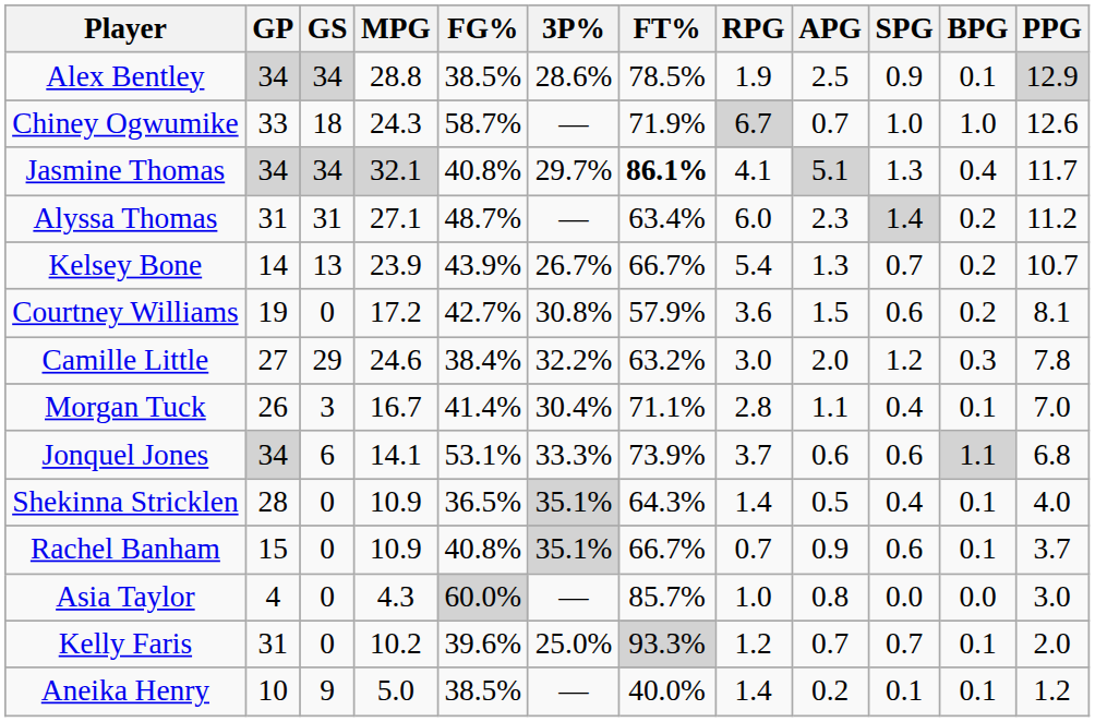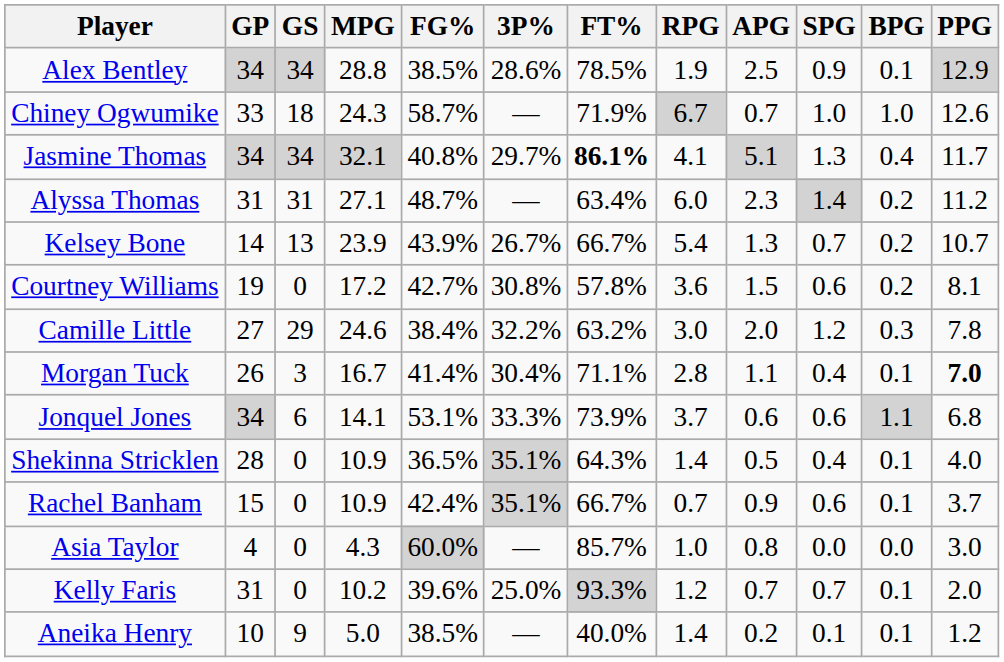Courtney Williams | FT%: 57.9% -> 57.8%
Morgan Tuck | PPG: normal -> bold
Rachel Banham | FG%: 40.8% -> 42.4%
